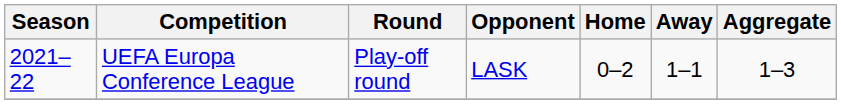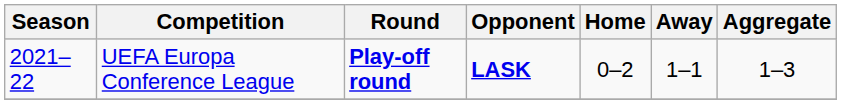UEFA Europa Conference League | Round: normal -> bold
UEFA Europa Conference League | Opponent: normal -> bold
